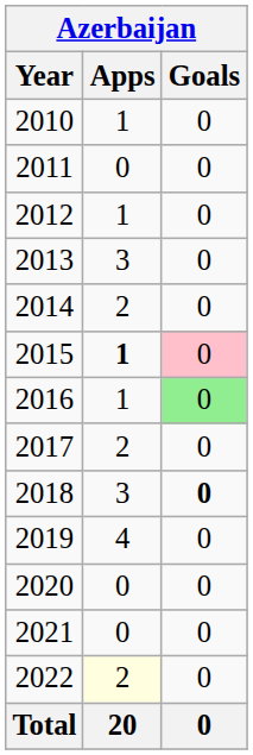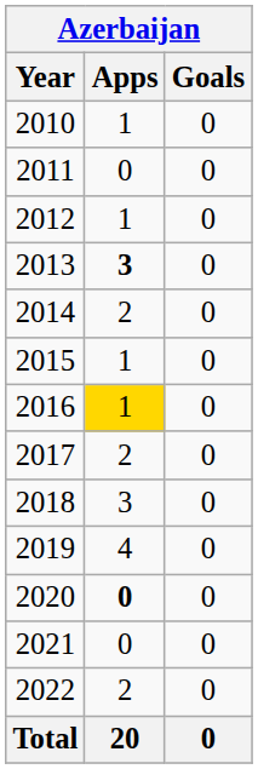2013 | Apps: normal -> bold
2015 | Apps: bold -> normal
2015 | Goals: pink background -> no background
2016 | Apps: no background -> gold background
2016 | Goals: lightgreen background -> no background
2018 | Goals: bold -> normal
2020 | Apps: normal -> bold
2022 | Apps: lightyellow background -> no background
